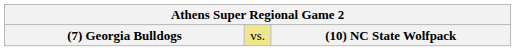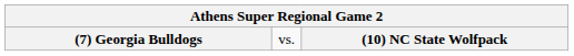(7) Georgia Bulldogs | column 2: khaki background -> no background
